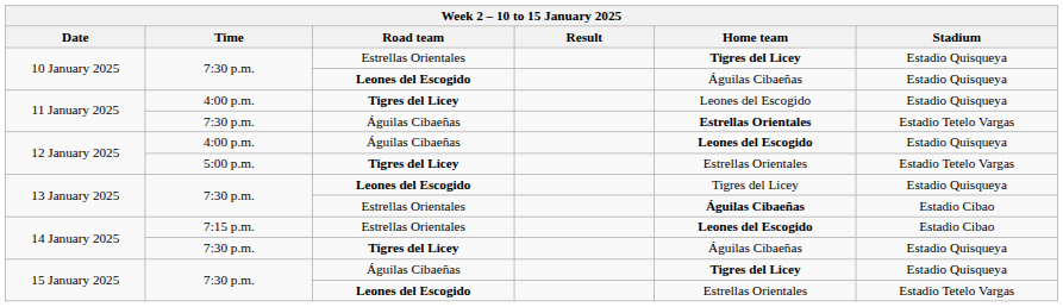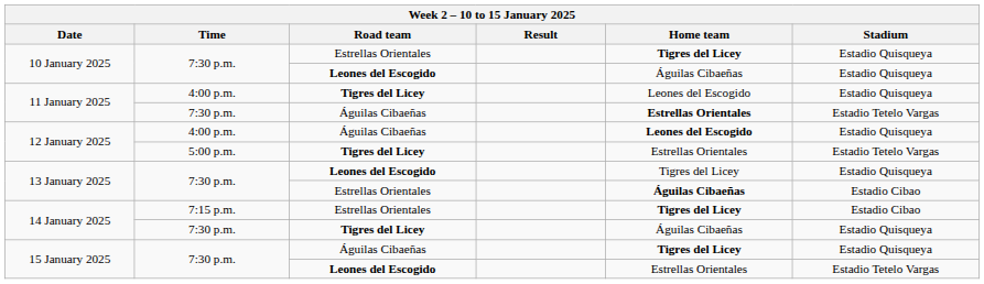14 January 2025 / Estrellas Orientales | Home team: Leones del Escogido -> Tigres del Licey
